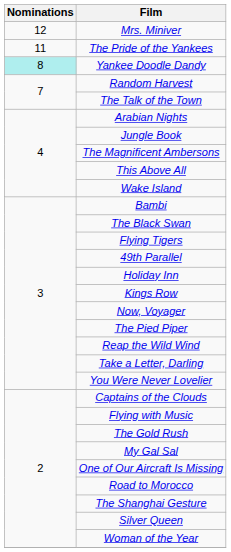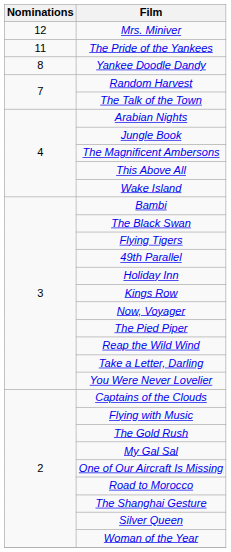Yankee Doodle Dandy | Nominations: paleturquoise background -> no background
